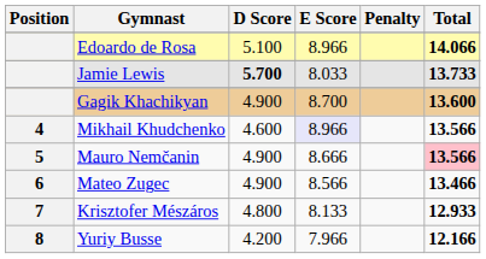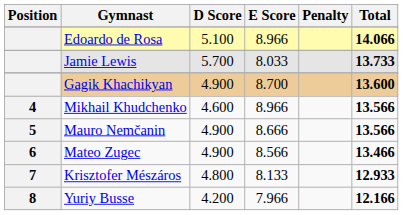Jamie Lewis | D Score: bold -> normal
Mikhail Khudchenko | E Score: lavender background -> no background
Mauro Nemčanin | Total: pink background -> no background
